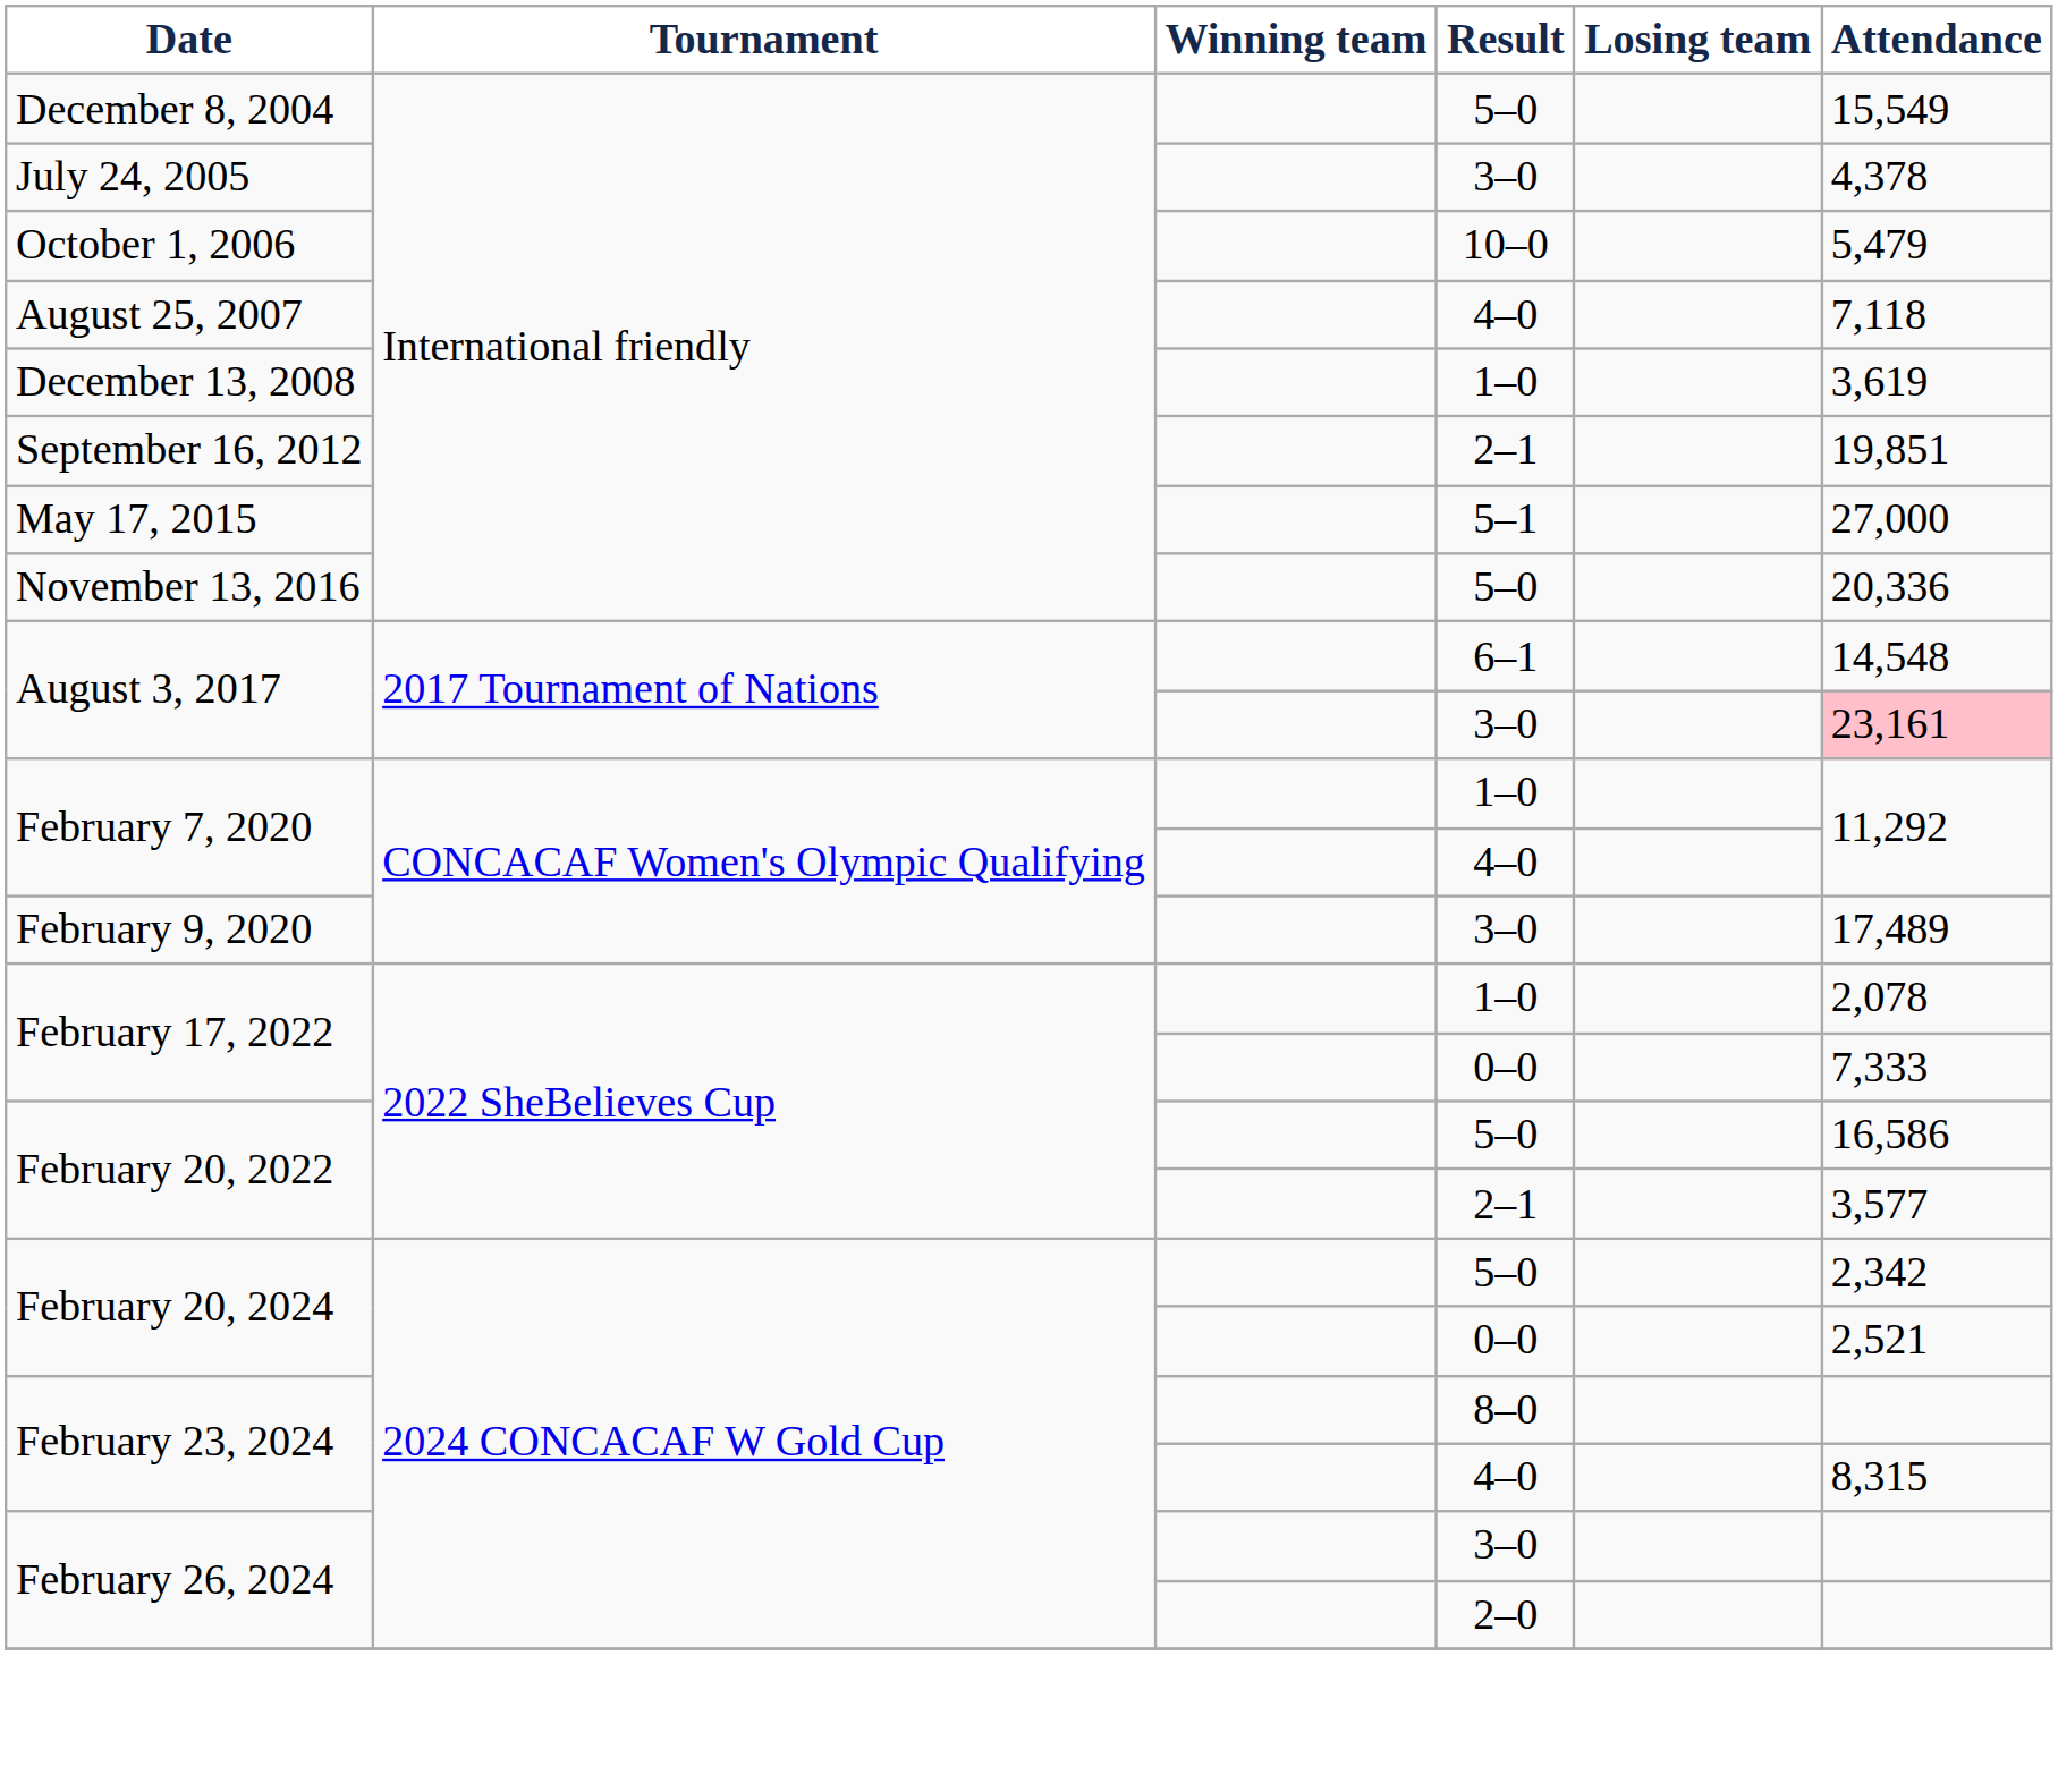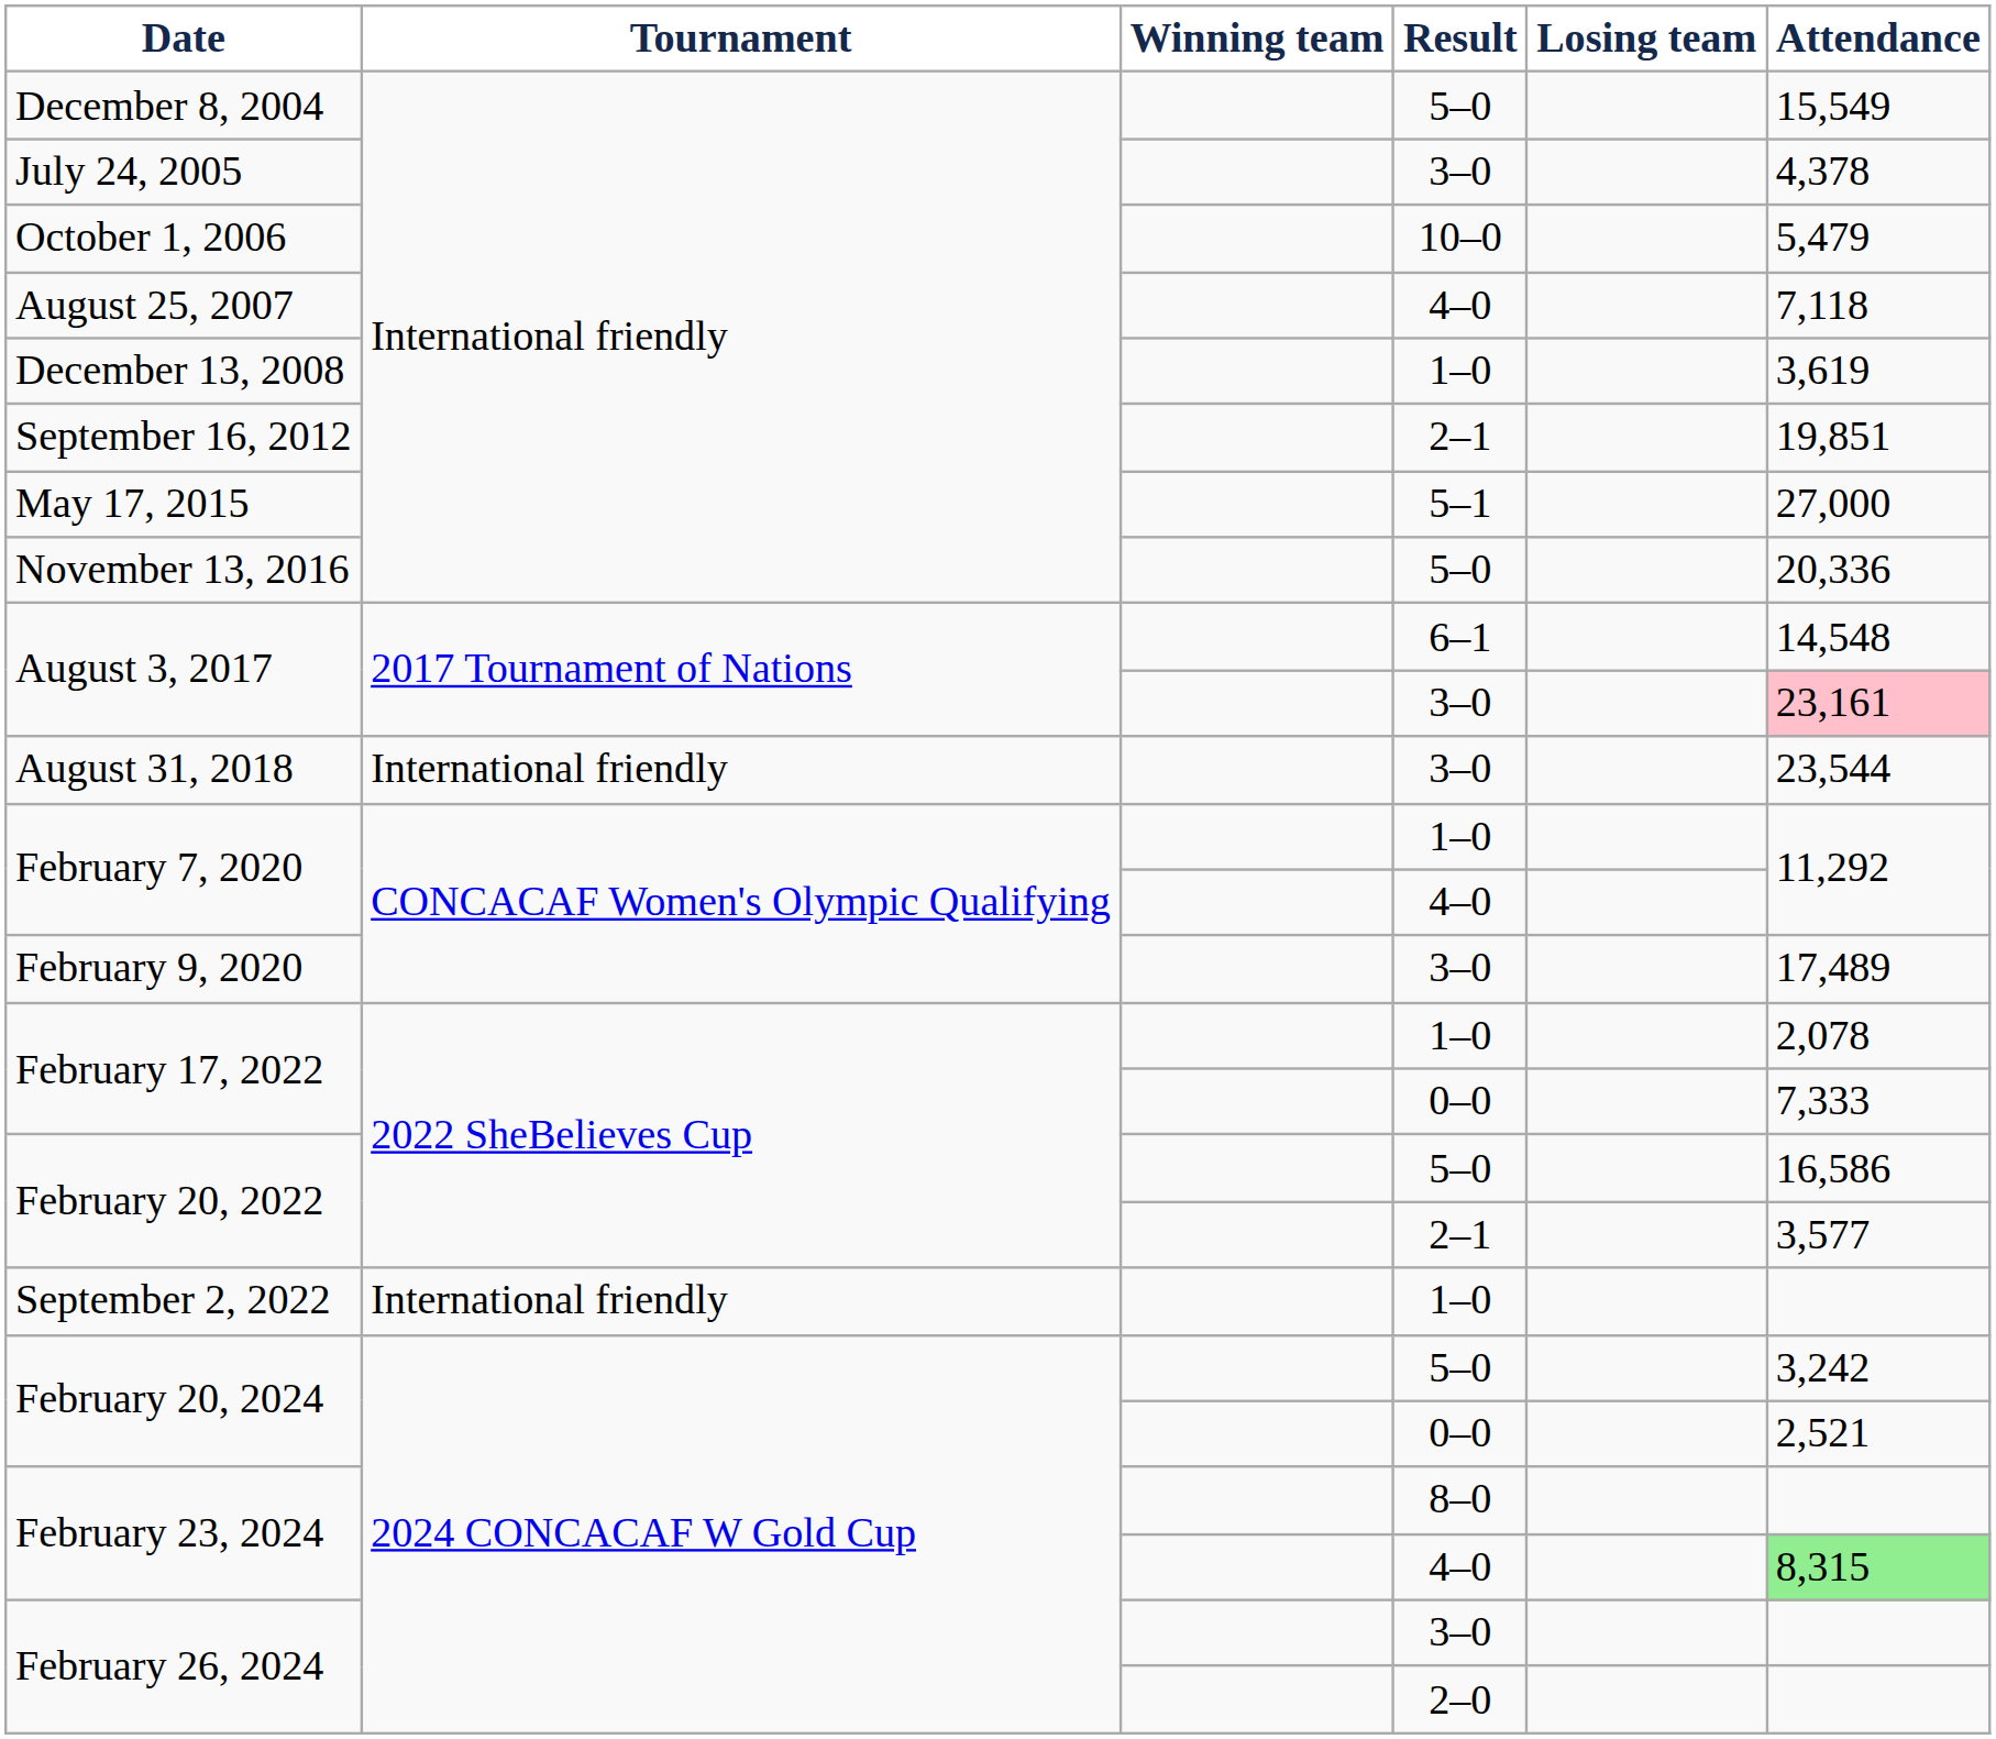+ row: August 31, 2018 | International friendly | 3–0 | 23,544
+ row: September 2, 2022 | International friendly | 1–0
February 20, 2024 / 5–0 | Attendance: 2,342 -> 3,242
February 23, 2024 / 4–0 | Attendance: no background -> lightgreen background
